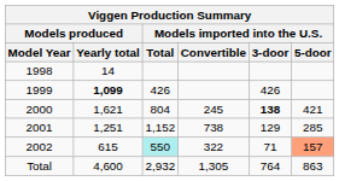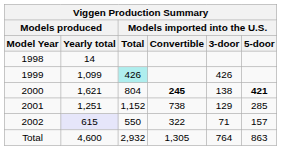1999 | Models produced / Yearly total: bold -> normal
1999 | Models imported into the U.S. / Total: no background -> paleturquoise background
2000 | Models imported into the U.S. / Convertible: normal -> bold
2000 | Models imported into the U.S. / 3-door: bold -> normal
2000 | Models imported into the U.S. / 5-door: normal -> bold
2002 | Models produced / Yearly total: no background -> lavender background
2002 | Models imported into the U.S. / Total: paleturquoise background -> no background
2002 | Models imported into the U.S. / 5-door: lightsalmon background -> no background
